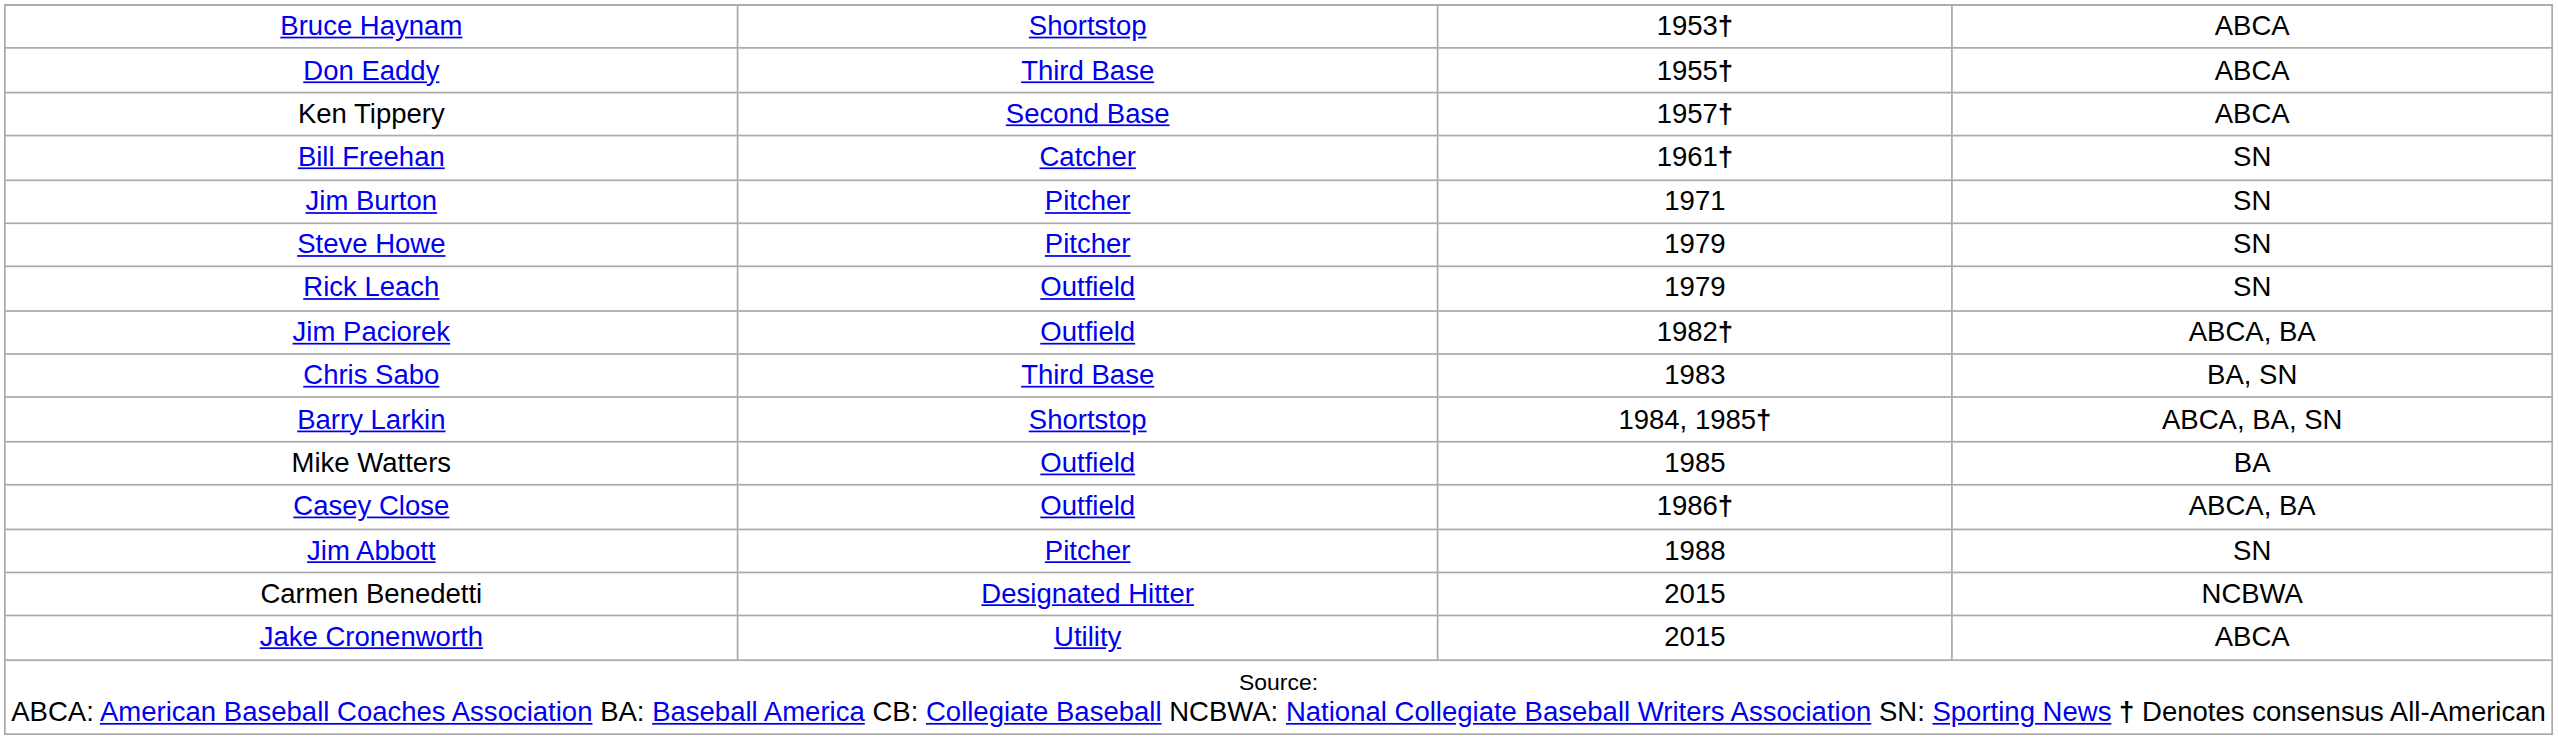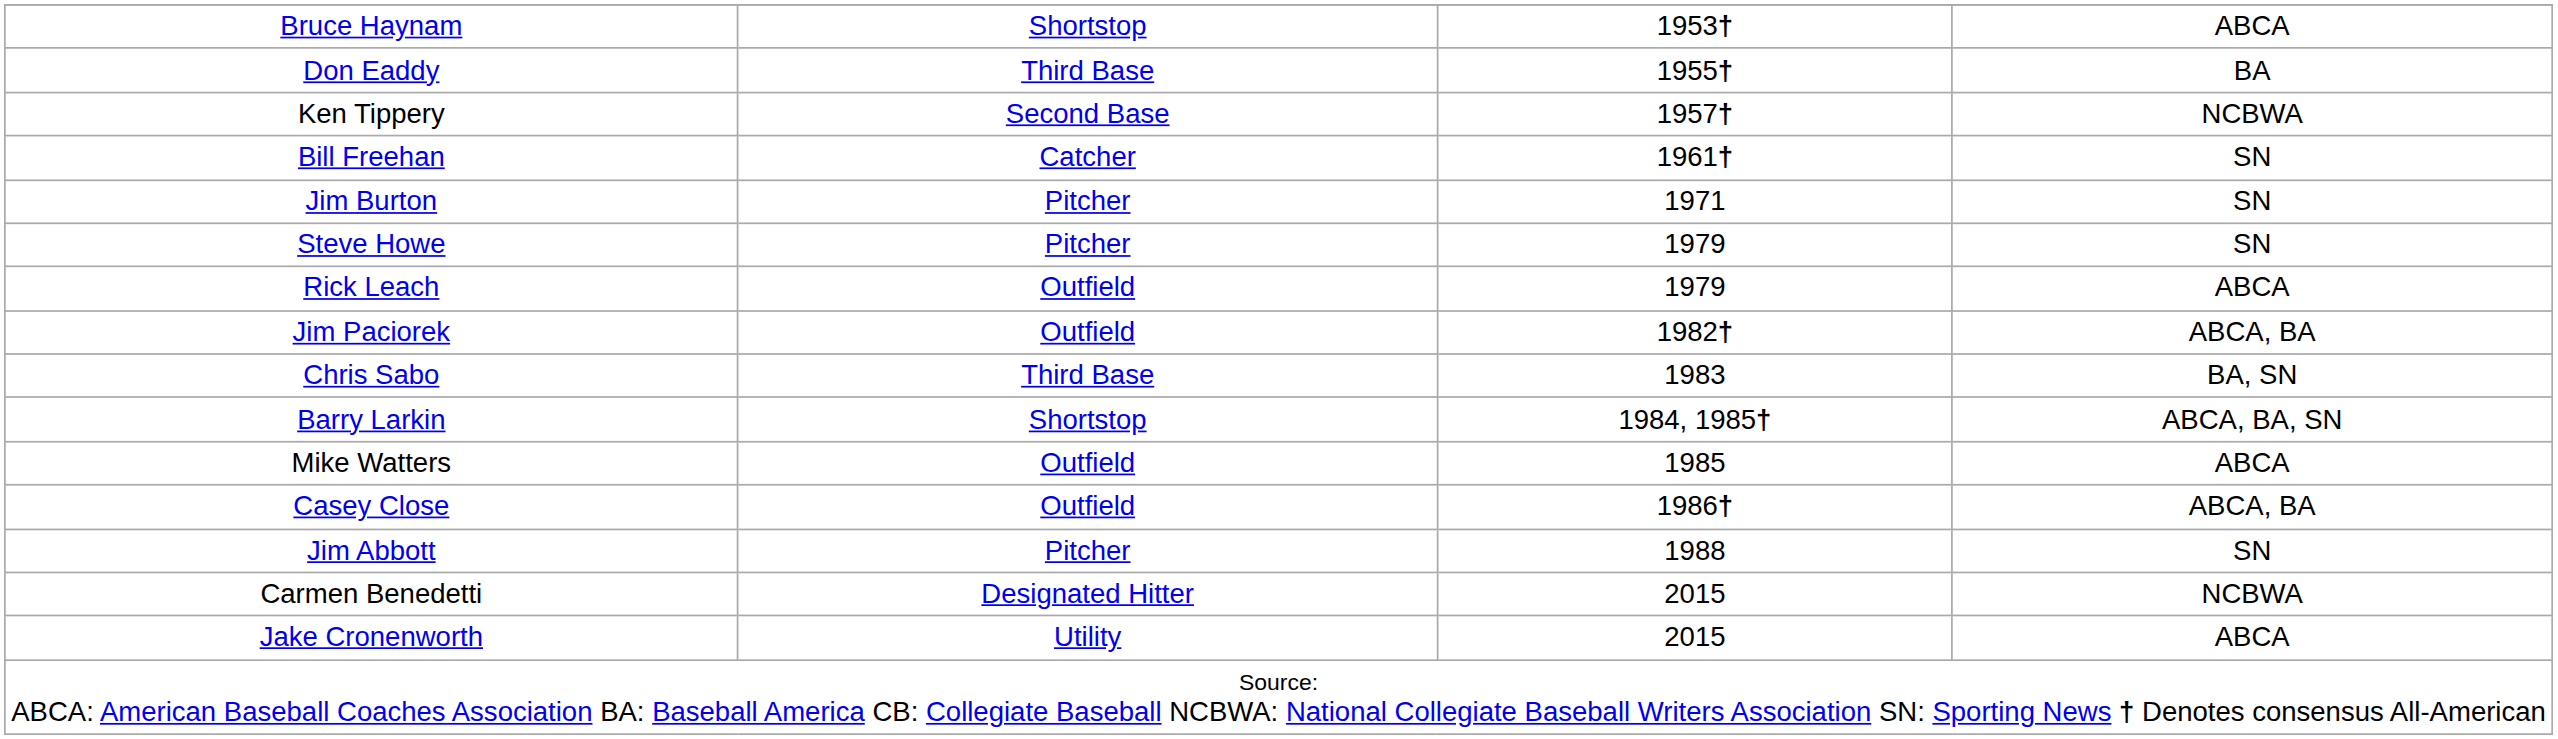Don Eaddy | column 4: ABCA -> BA
Ken Tippery | column 4: ABCA -> NCBWA
Rick Leach | column 4: SN -> ABCA
Mike Watters | column 4: BA -> ABCA
